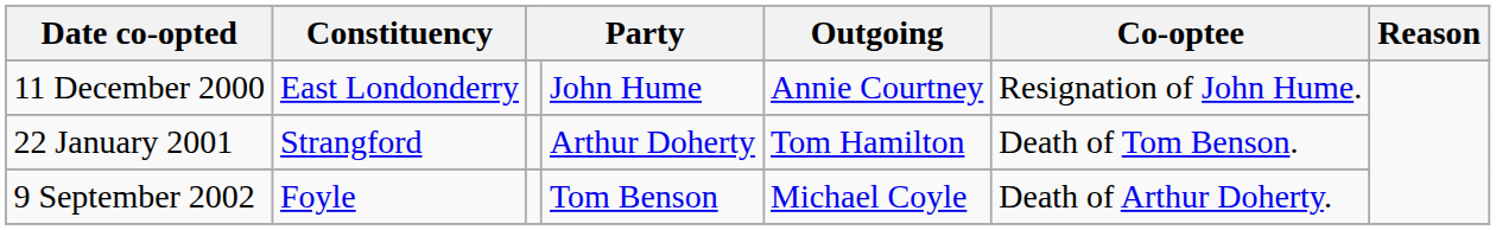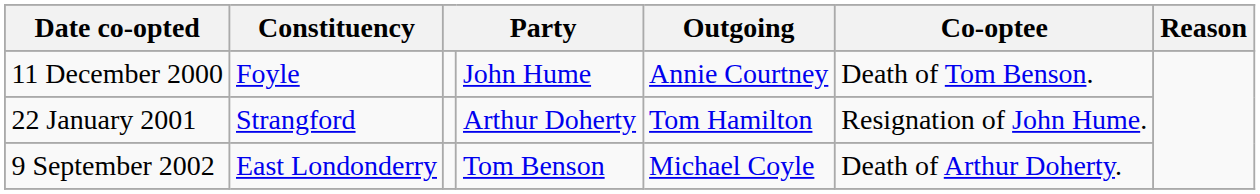11 December 2000 | Constituency: East Londonderry -> Foyle
11 December 2000 | Co-optee: Resignation of John Hume. -> Death of Tom Benson.
22 January 2001 | Co-optee: Death of Tom Benson. -> Resignation of John Hume.
9 September 2002 | Constituency: Foyle -> East Londonderry
